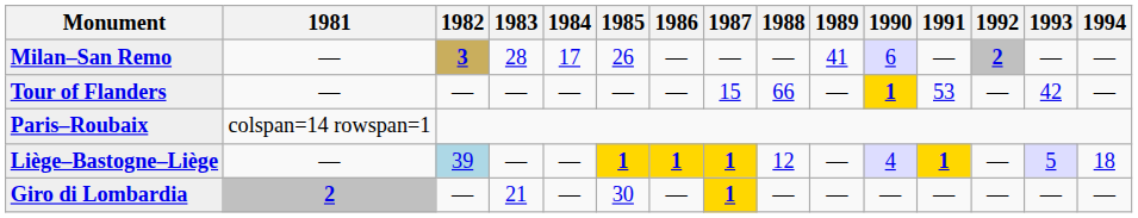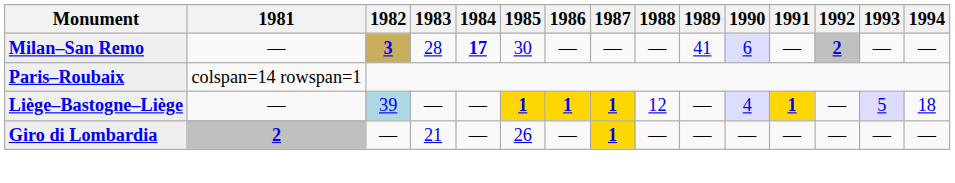Milan–San Remo | 1984: normal -> bold
Milan–San Remo | 1985: 26 -> 30
- row: Tour of Flanders | — | — | — | — | — | — | 15 | 66 | — | 1 | 53 | — | 42 | —
Giro di Lombardia | 1985: 30 -> 26
